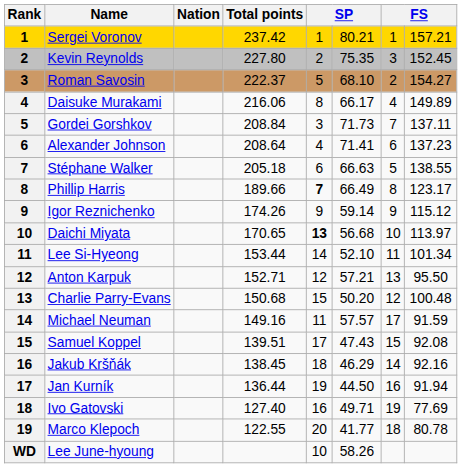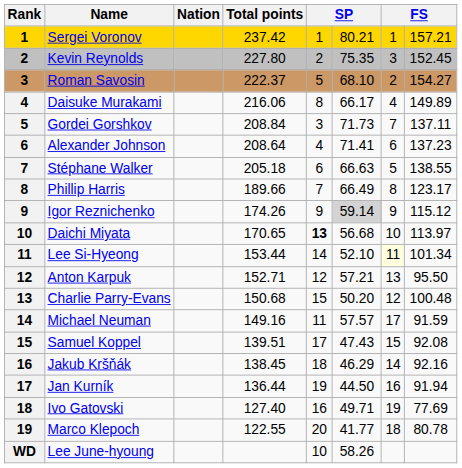Phillip Harris | column 5: bold -> normal
Igor Reznichenko | column 6: no background -> lightgrey background
Lee Si-Hyeong | column 7: no background -> lightyellow background
